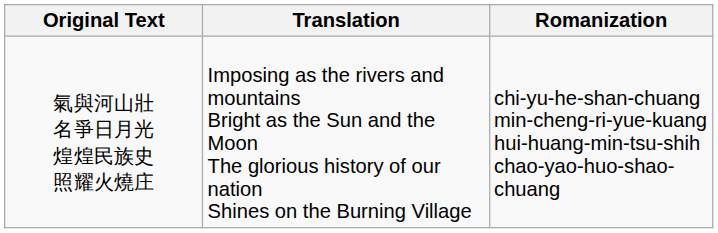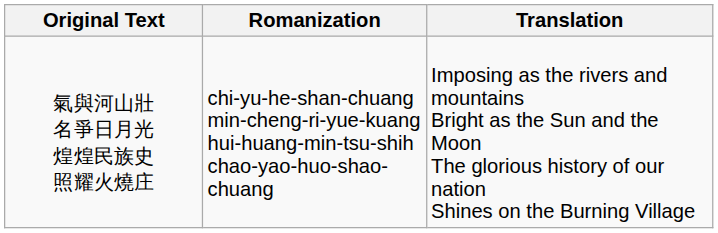columns swapped: Romanization <-> Translation
